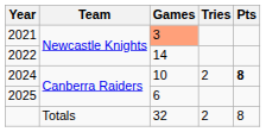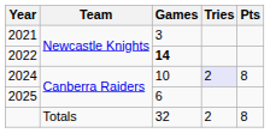2021 | Games: lightsalmon background -> no background
2022 | Games: normal -> bold
2024 | Tries: no background -> lavender background
2024 | Pts: bold -> normal
